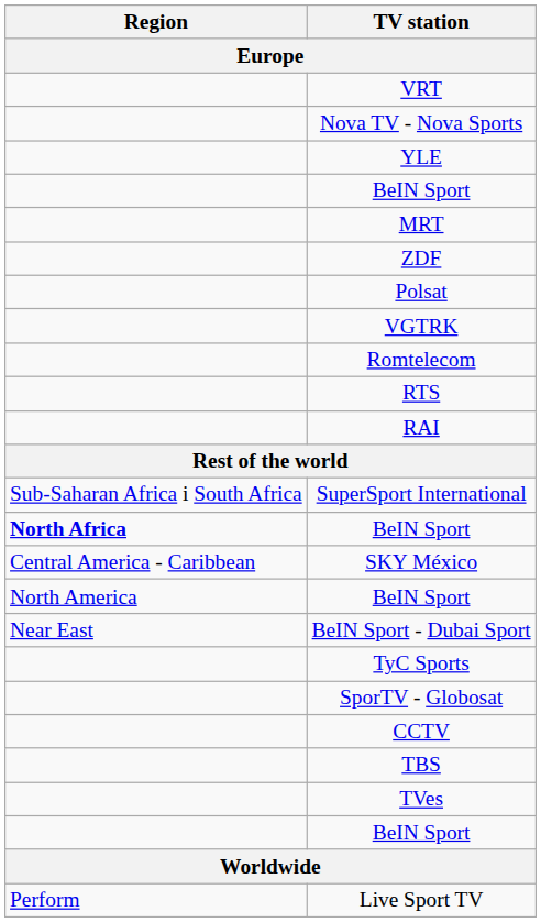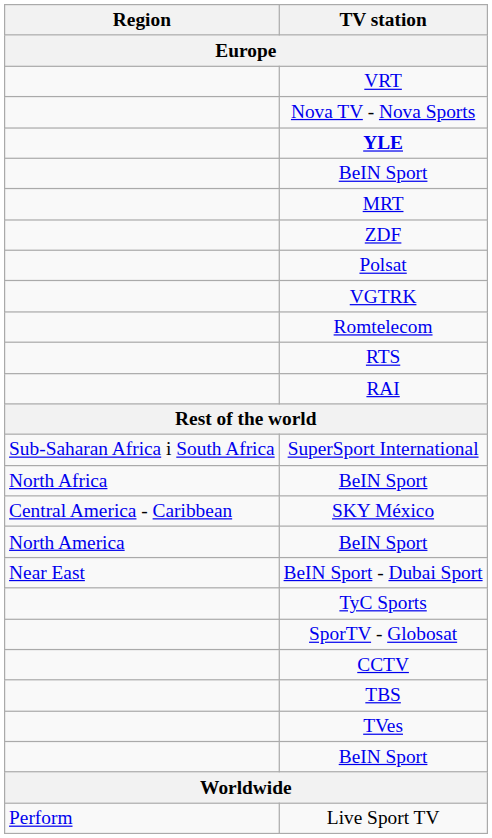YLE | TV station / Europe: normal -> bold
North Africa / BeIN Sport | Region / Europe: bold -> normal
